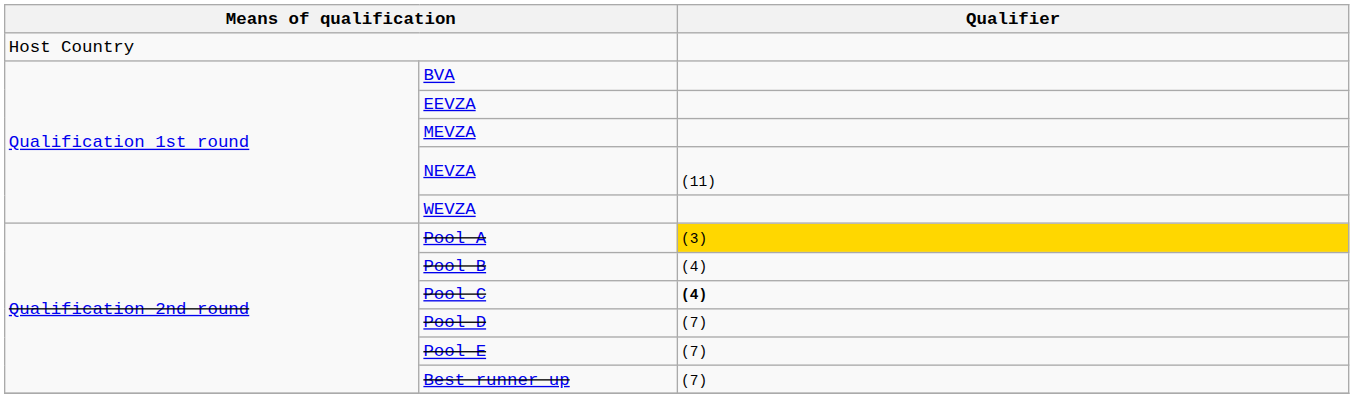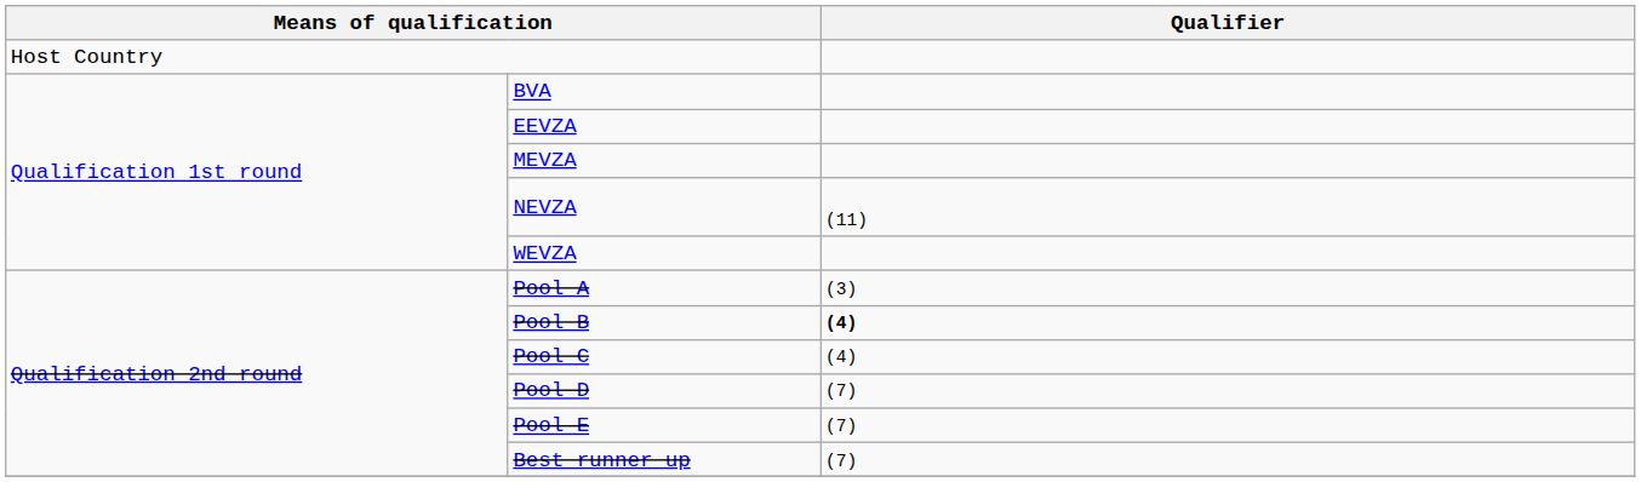Pool A | Qualifier: gold background -> no background
Pool B | Qualifier: normal -> bold
Pool C | Qualifier: bold -> normal
